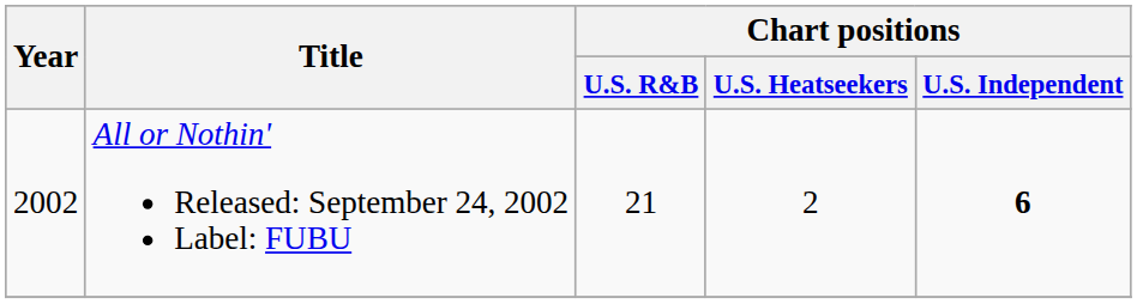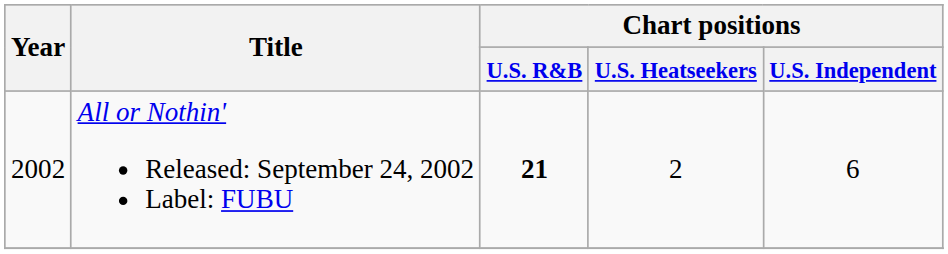row 3 | Chart positions / U.S. R&B: normal -> bold
row 3 | Chart positions / U.S. Independent: bold -> normal
